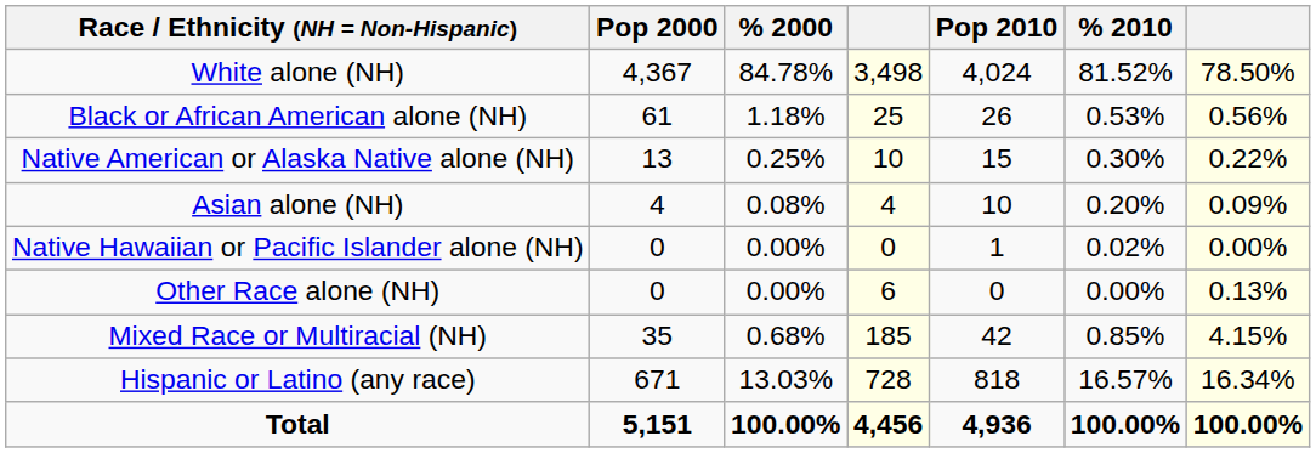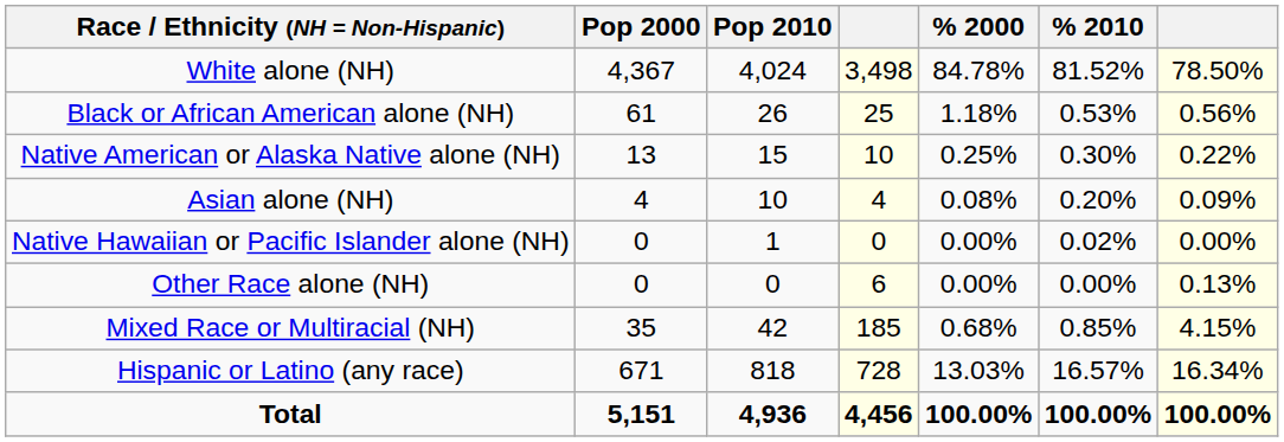columns swapped: Pop 2010 <-> % 2000
